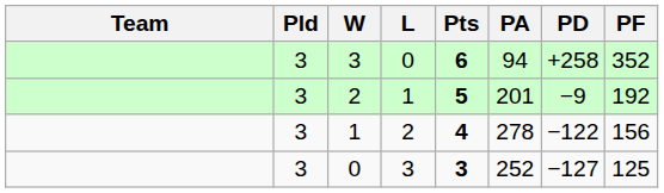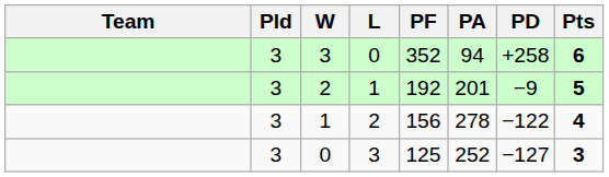columns swapped: PF <-> Pts
